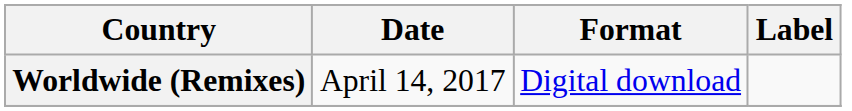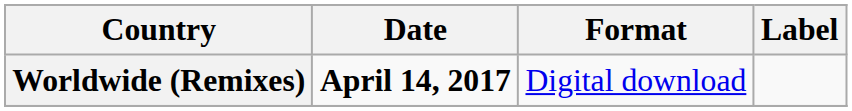Worldwide (Remixes) | Date: normal -> bold
